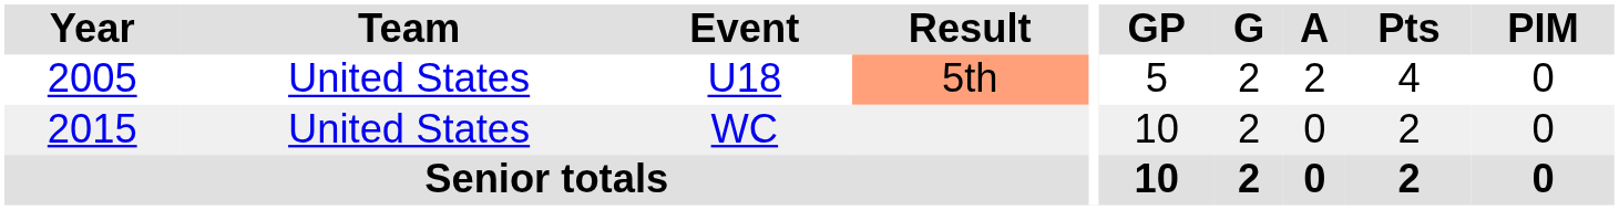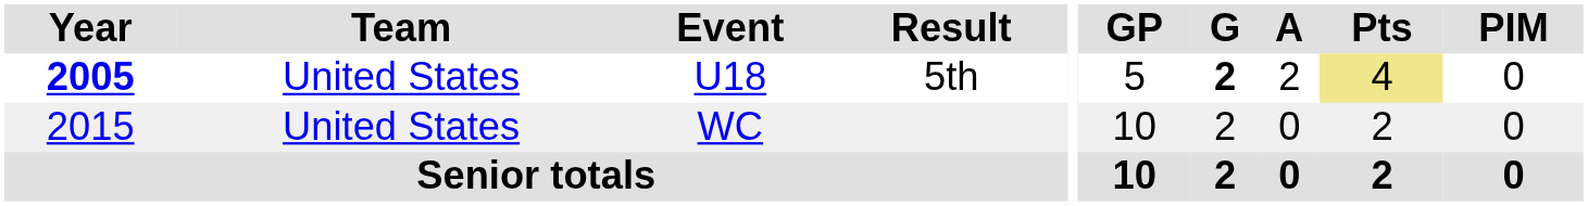U18 | Year: normal -> bold
U18 | Result: lightsalmon background -> no background
U18 | G: normal -> bold
U18 | Pts: no background -> khaki background
